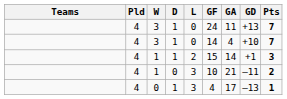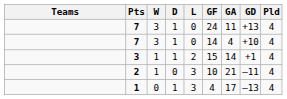columns swapped: Pld <-> Pts
